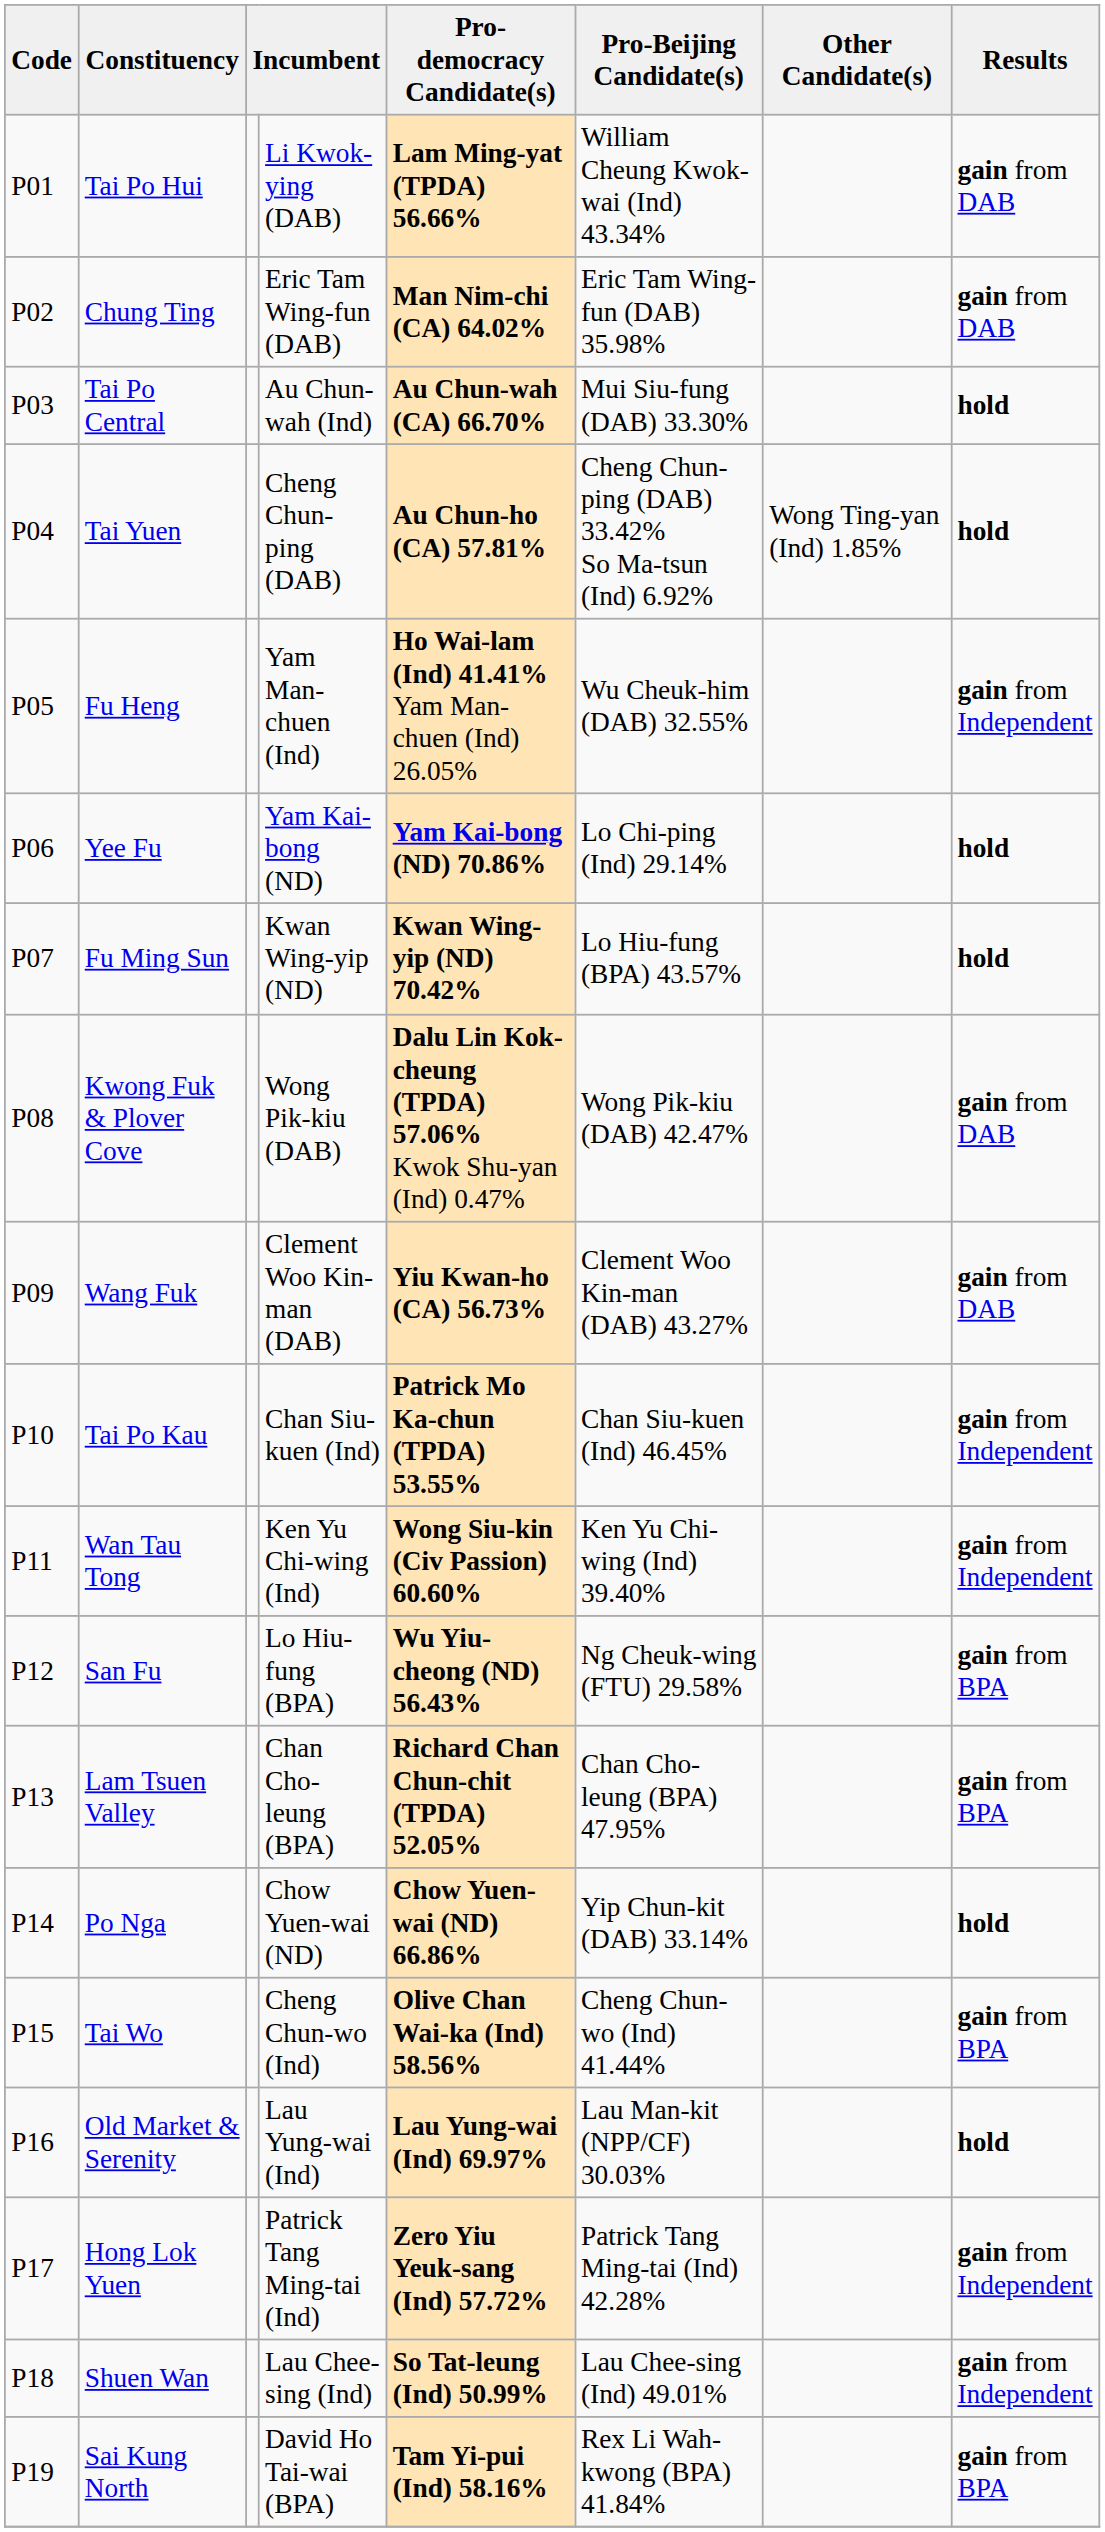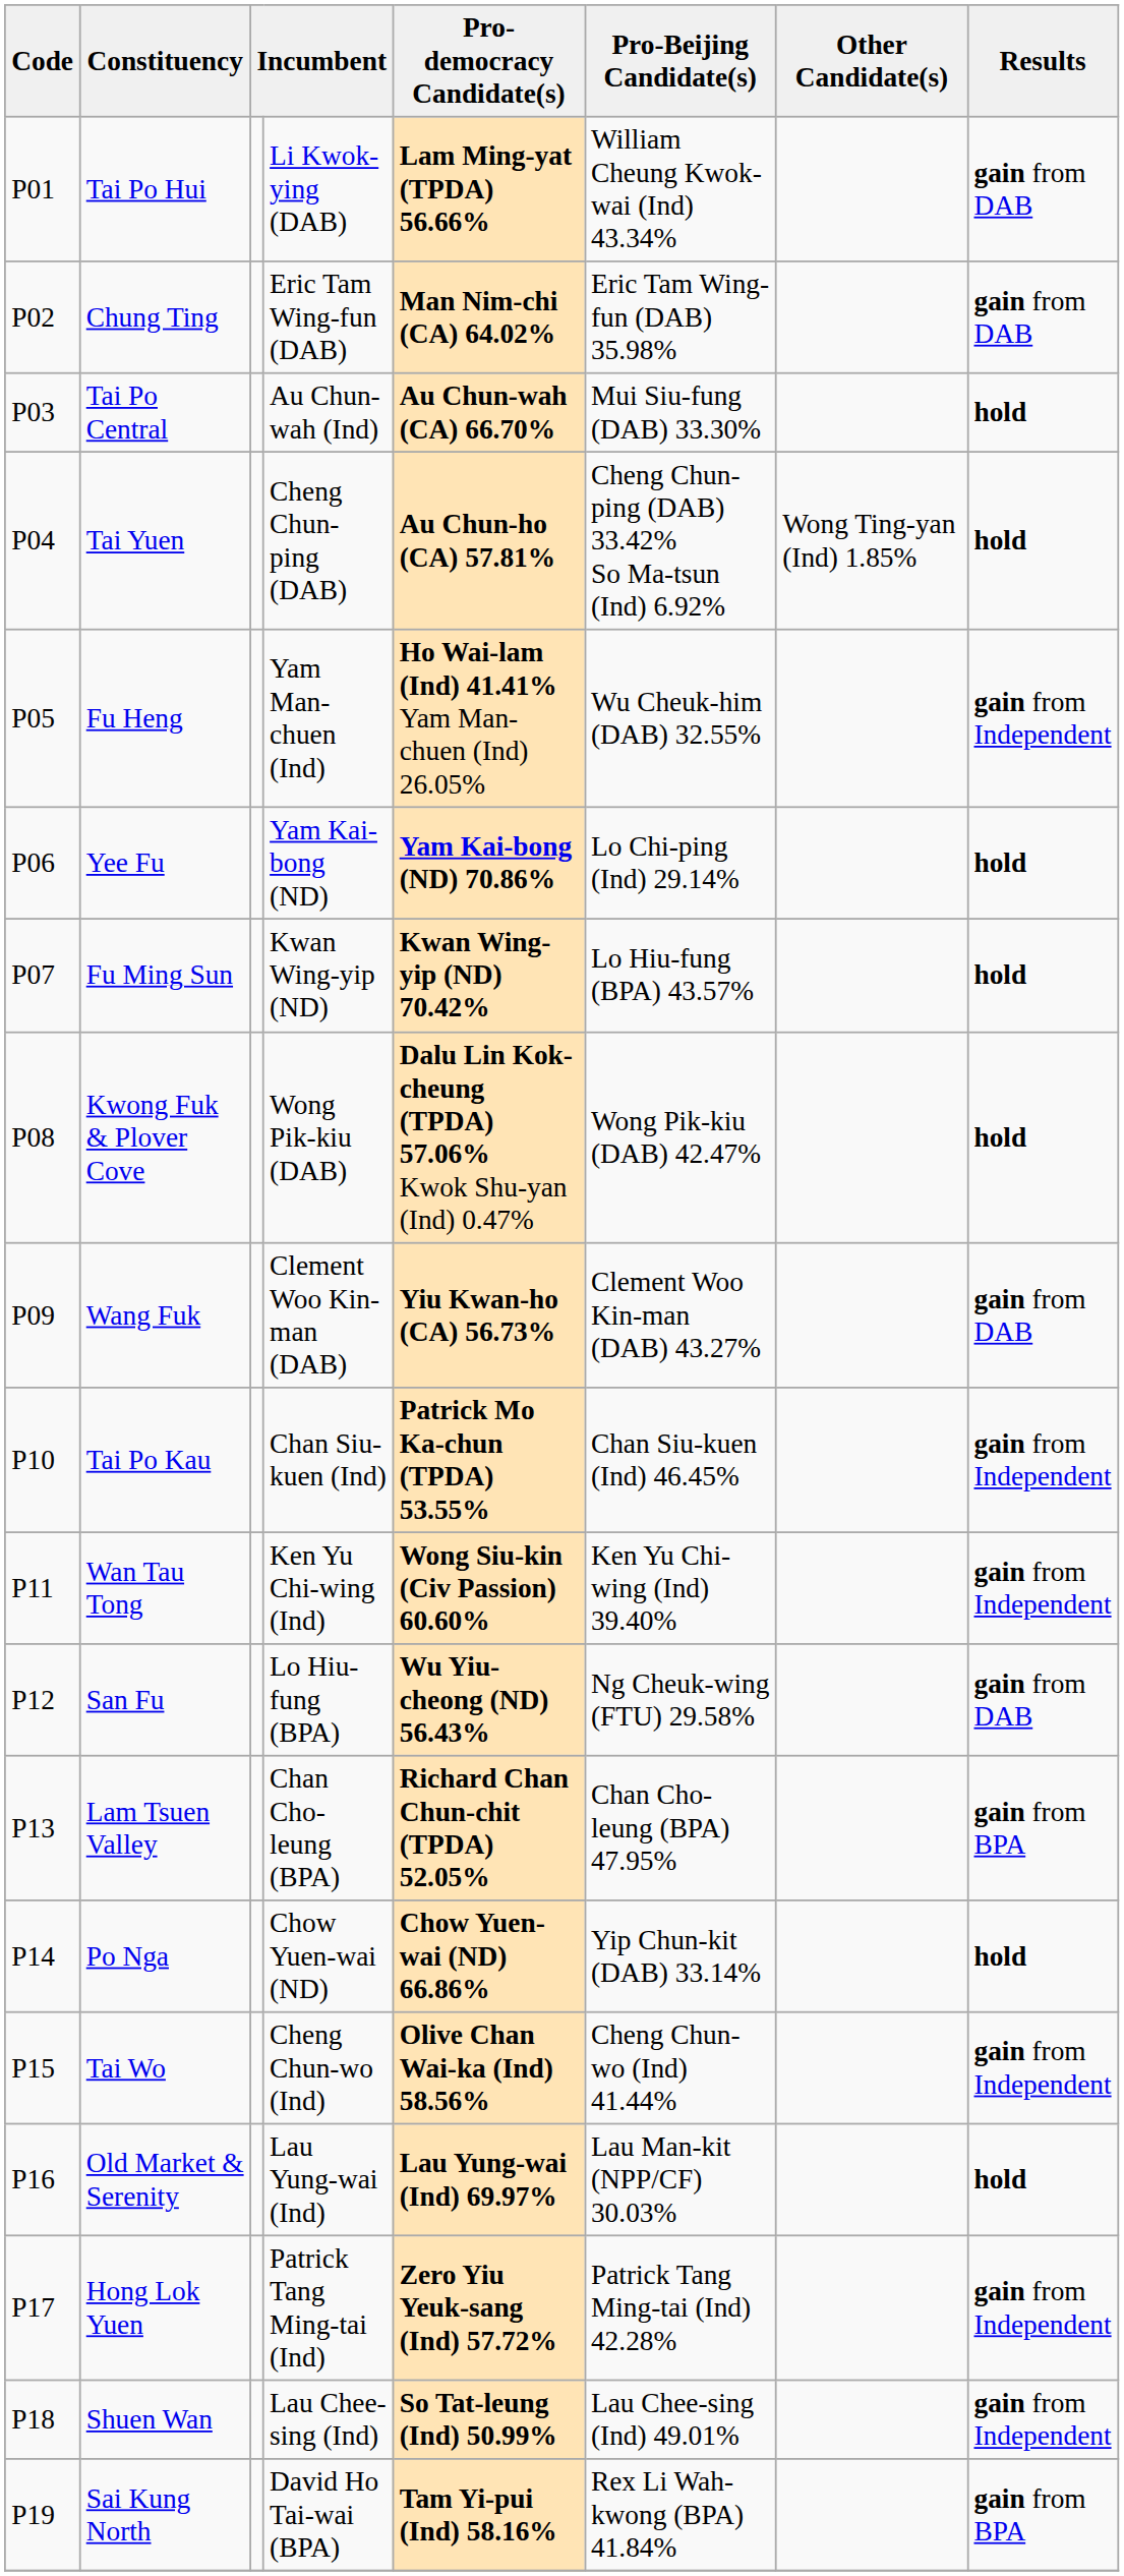Kwong Fuk & Plover Cove | column 8: gain from DAB -> hold
San Fu | column 8: gain from BPA -> gain from DAB
Tai Wo | column 8: gain from BPA -> gain from Independent
